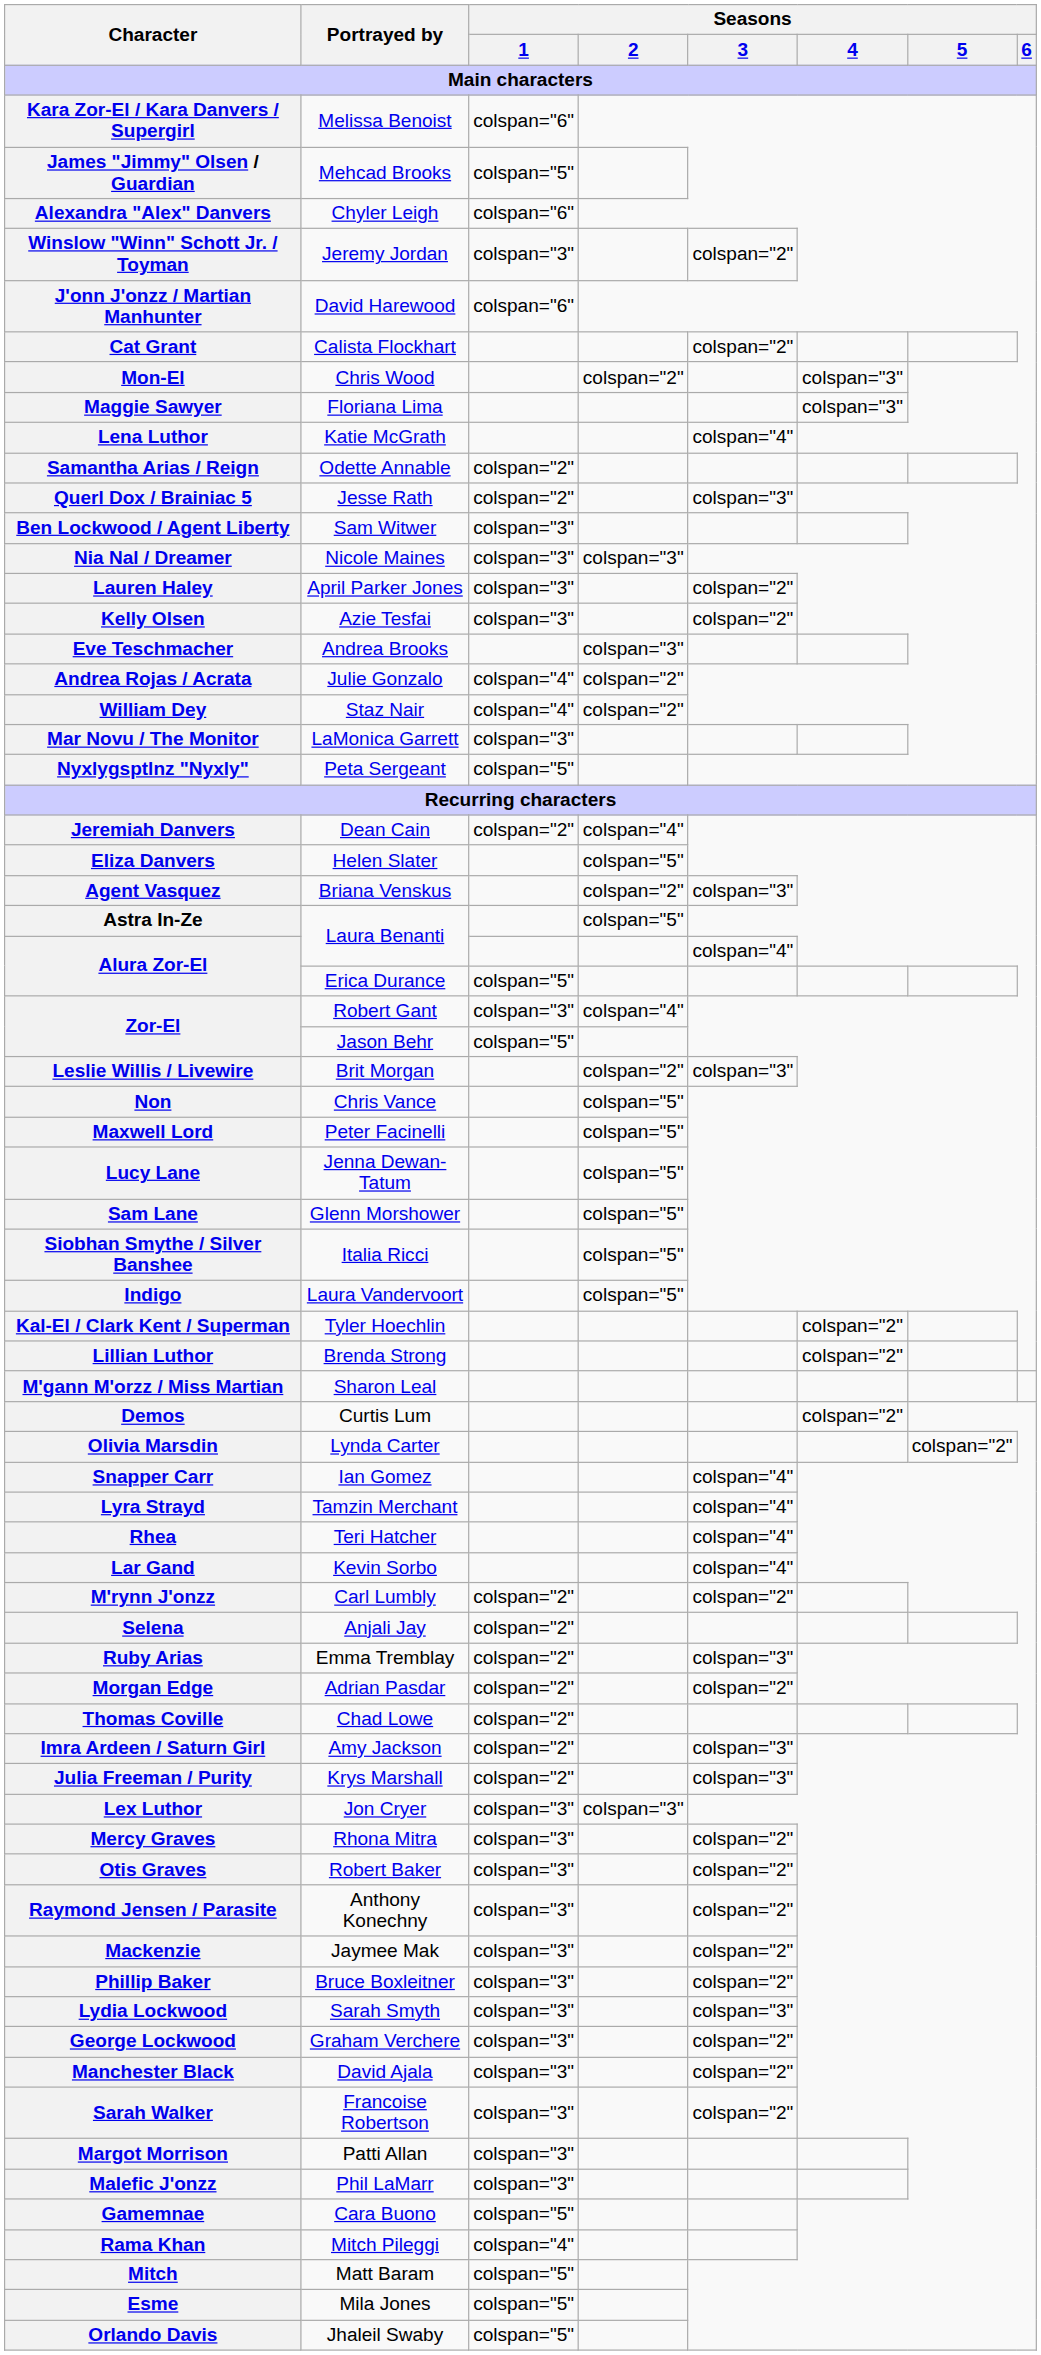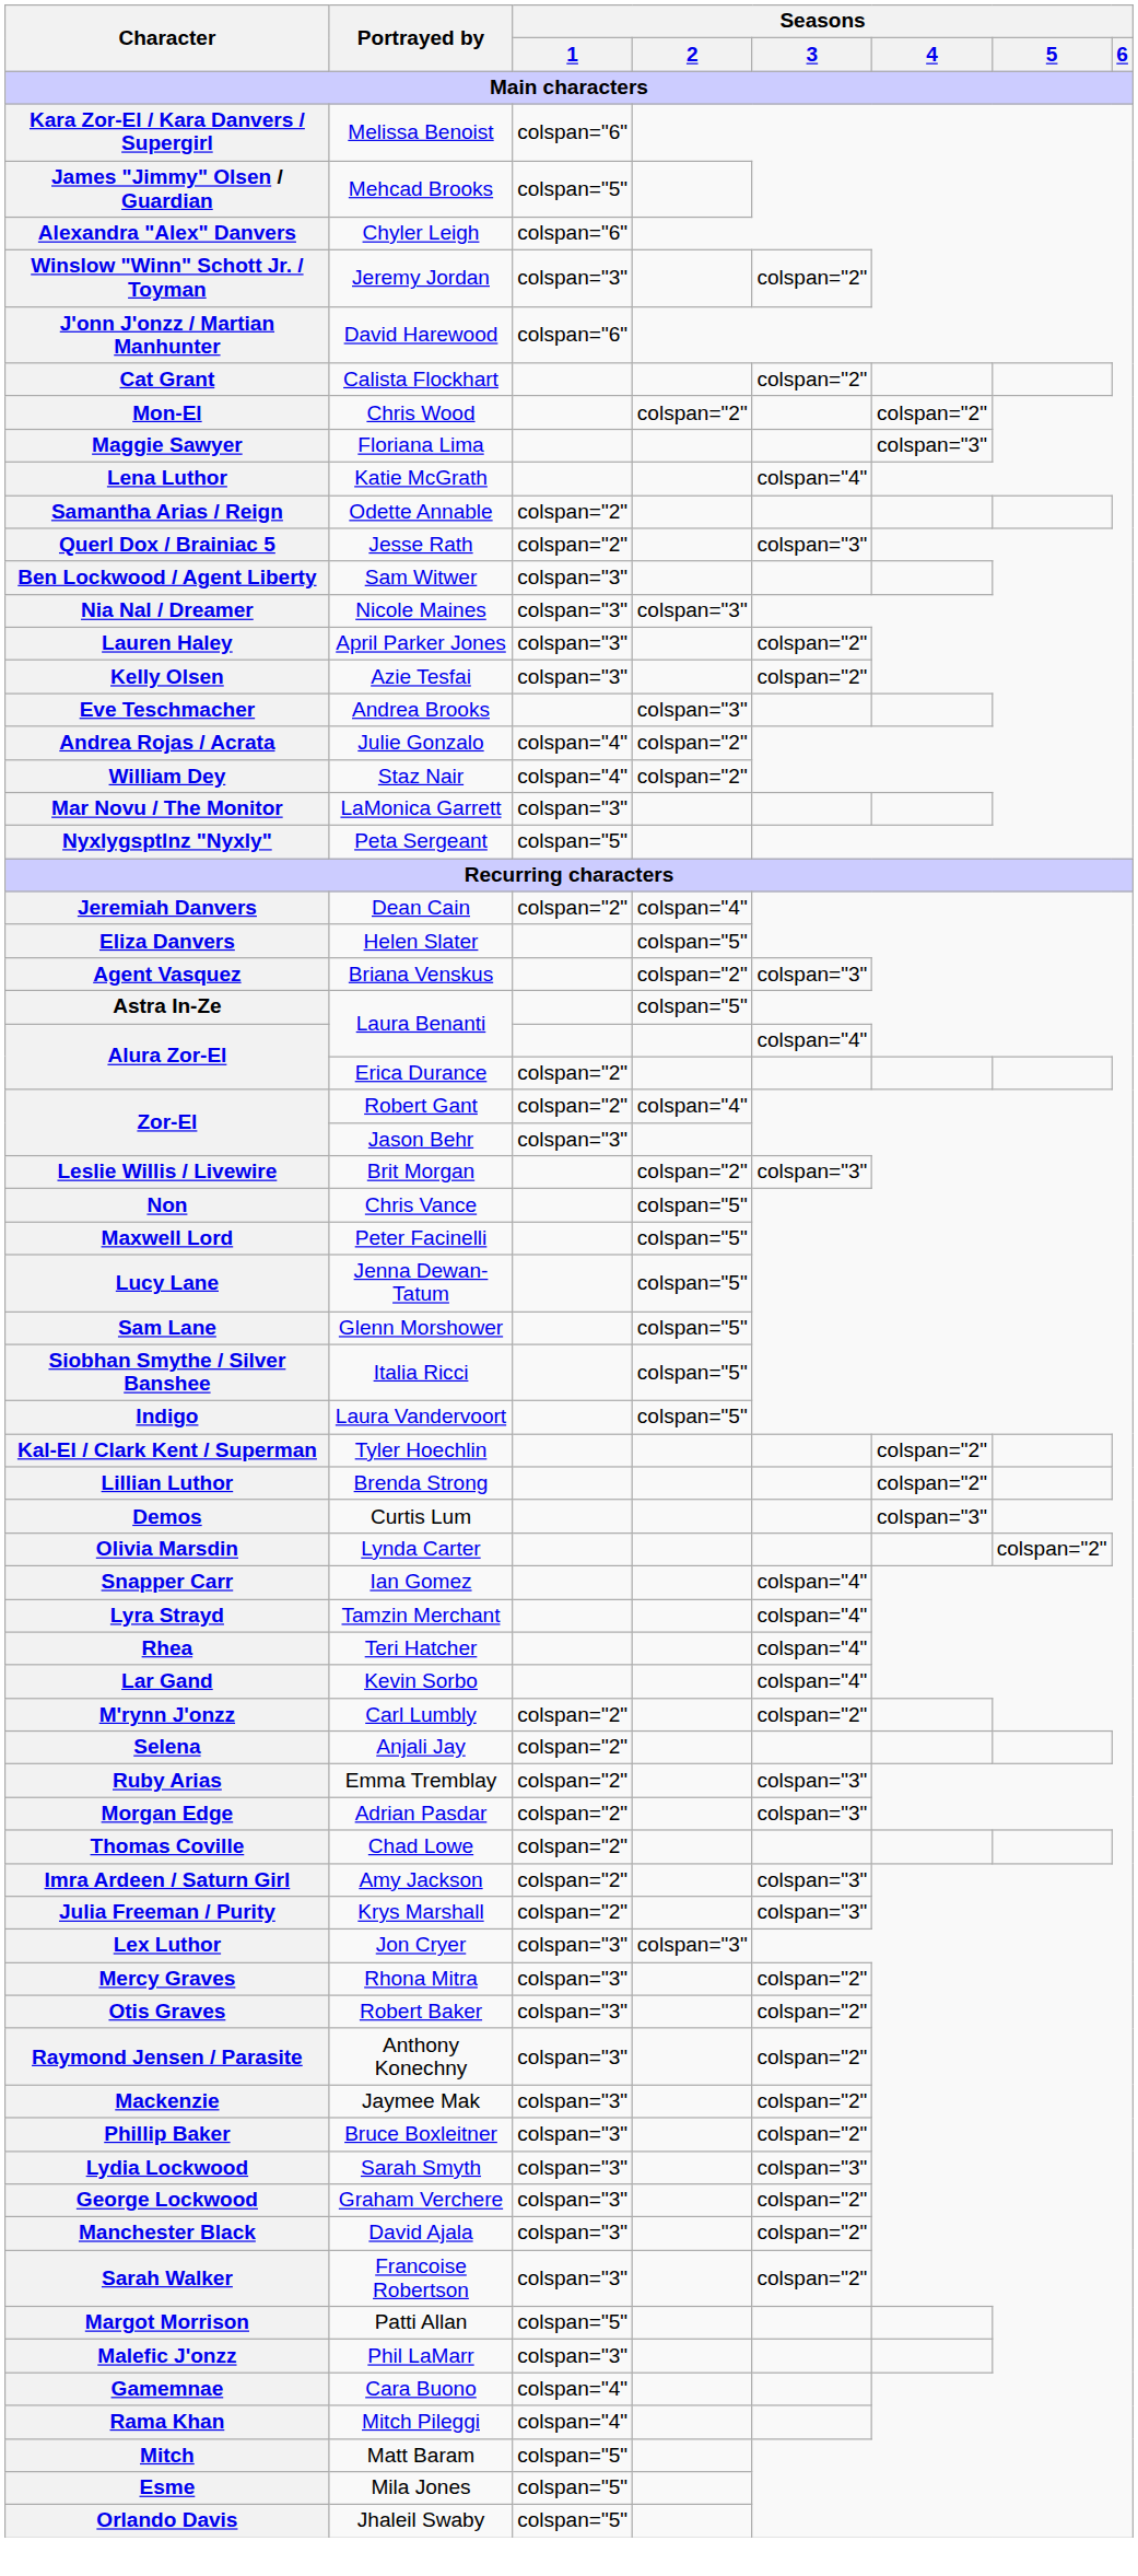Mon-El | Seasons / 4: colspan="3" -> colspan="2"
Alura Zor-El / Erica Durance | Seasons / 1: colspan="5" -> colspan="2"
Zor-El / Robert Gant | Seasons / 1: colspan="3" -> colspan="2"
Zor-El / Jason Behr | Seasons / 1: colspan="5" -> colspan="3"
- row: M'gann M'orzz / Miss Martian | Sharon Leal
Demos | Seasons / 4: colspan="2" -> colspan="3"
Morgan Edge | Seasons / 3: colspan="2" -> colspan="3"
Margot Morrison | Seasons / 1: colspan="3" -> colspan="5"
Gamemnae | Seasons / 1: colspan="5" -> colspan="4"
